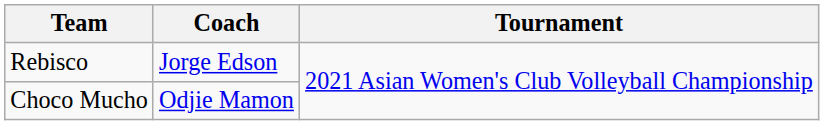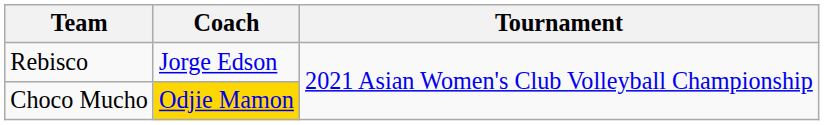Choco Mucho | Coach: no background -> gold background
